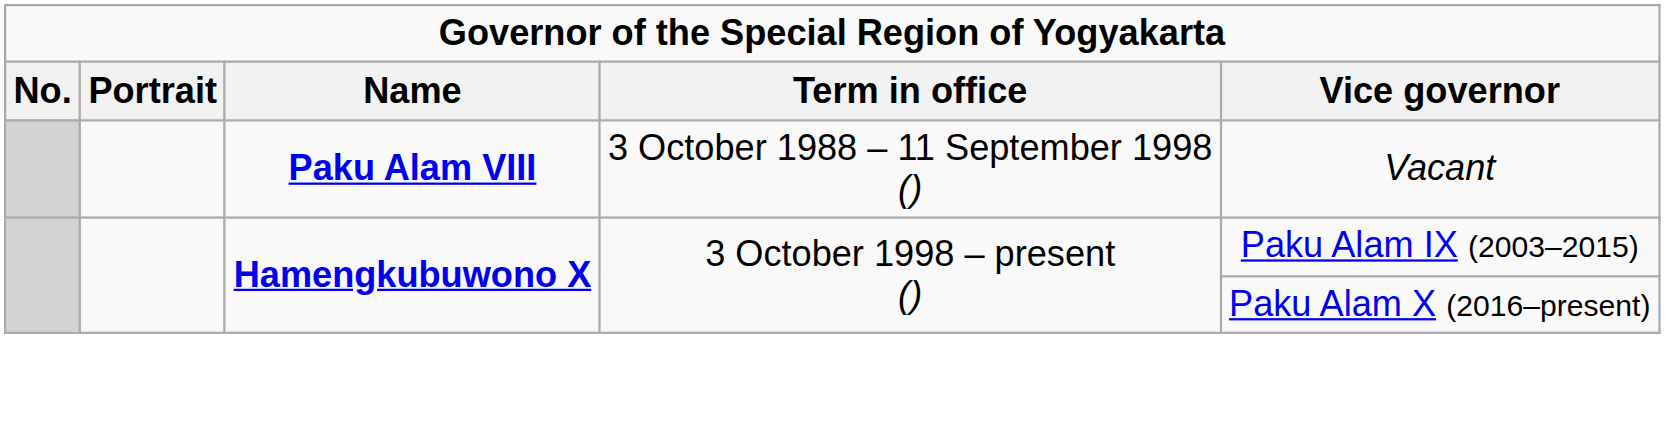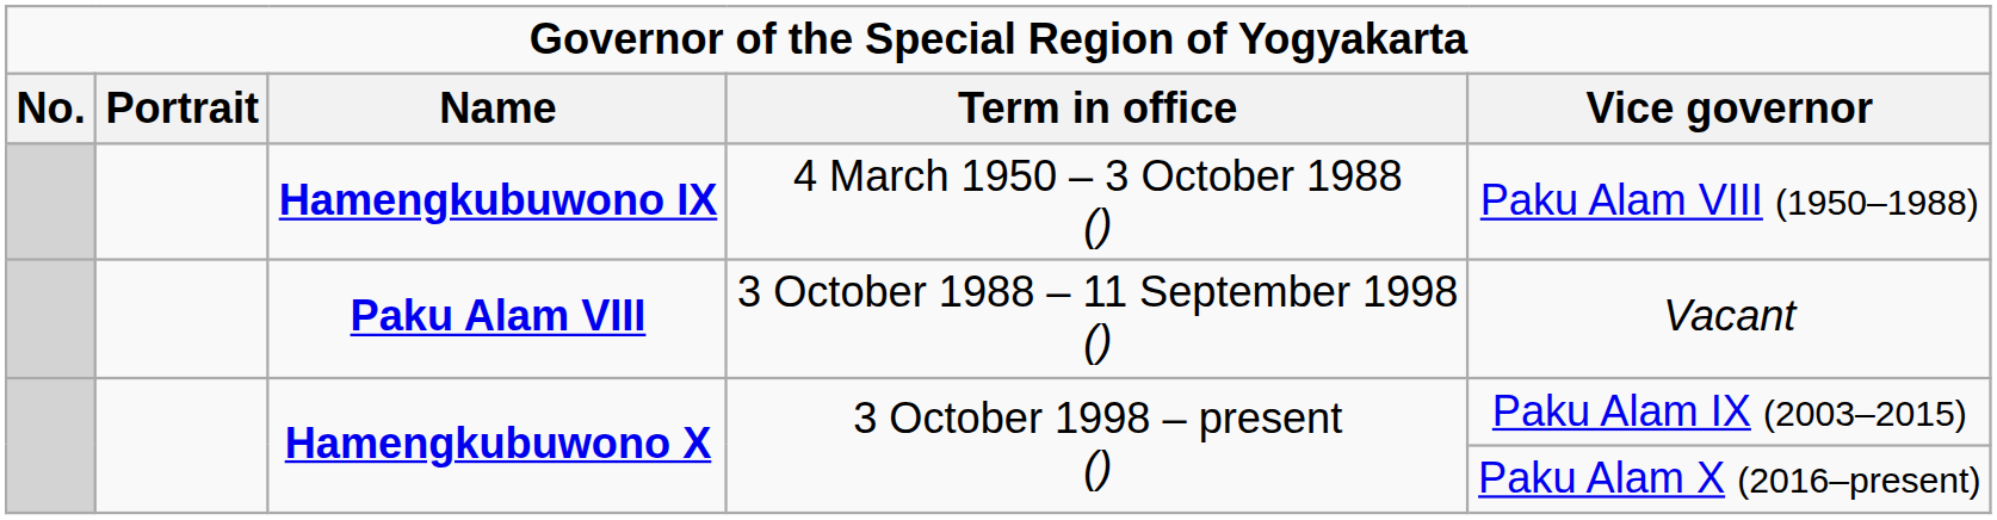+ row: Hamengkubuwono IX | 4 March 1950 – 3 October 1988 () | Paku Alam VIII (1950–1988)
